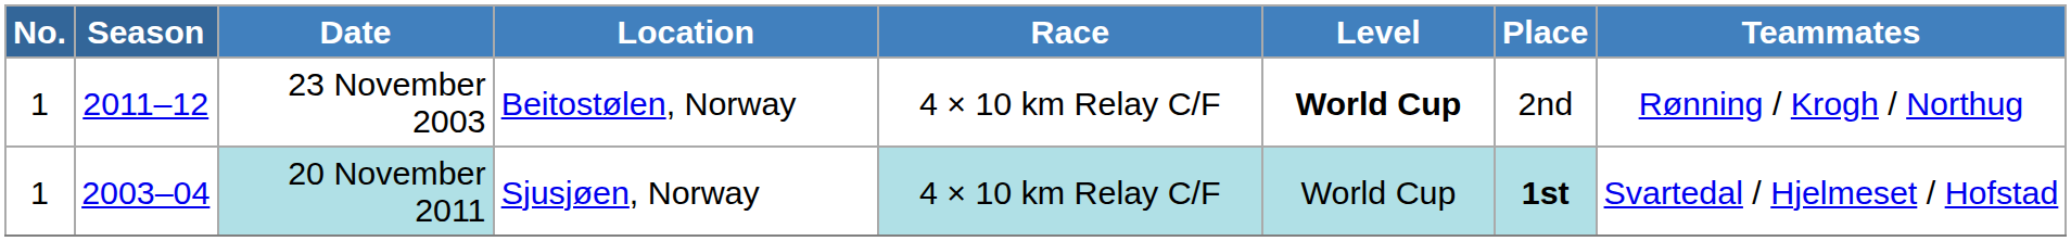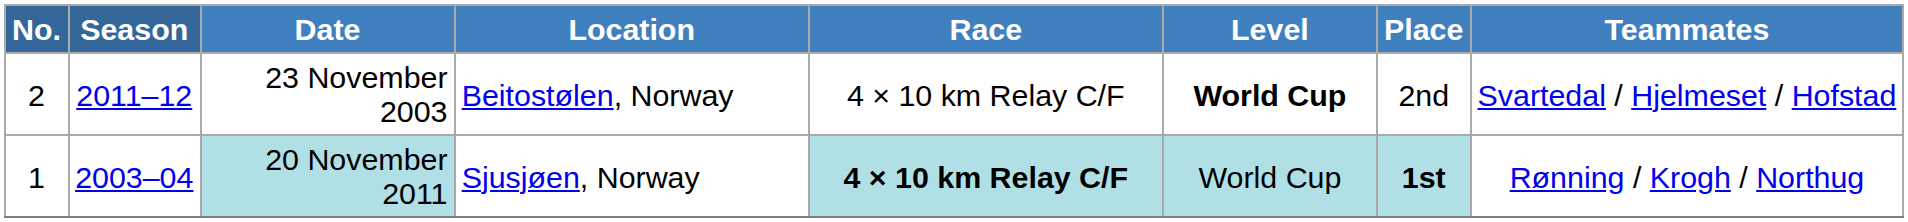23 November 2003 | No.: 1 -> 2
23 November 2003 | Teammates: Rønning / Krogh / Northug -> Svartedal / Hjelmeset / Hofstad
20 November 2011 | Race: normal -> bold
20 November 2011 | Teammates: Svartedal / Hjelmeset / Hofstad -> Rønning / Krogh / Northug
